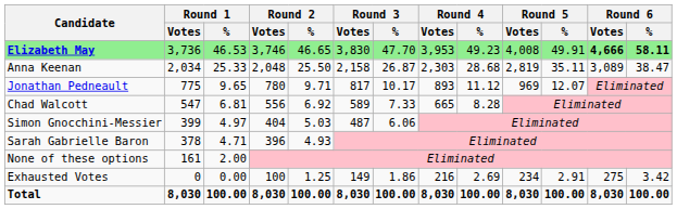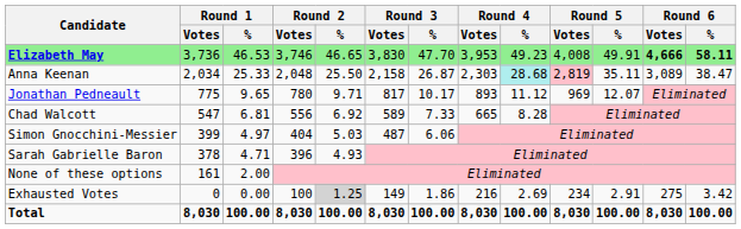Anna Keenan | Round 4 / %: no background -> paleturquoise background
Anna Keenan | Round 5 / Votes: no background -> pink background
Exhausted Votes | Round 2 / %: no background -> lightgrey background
